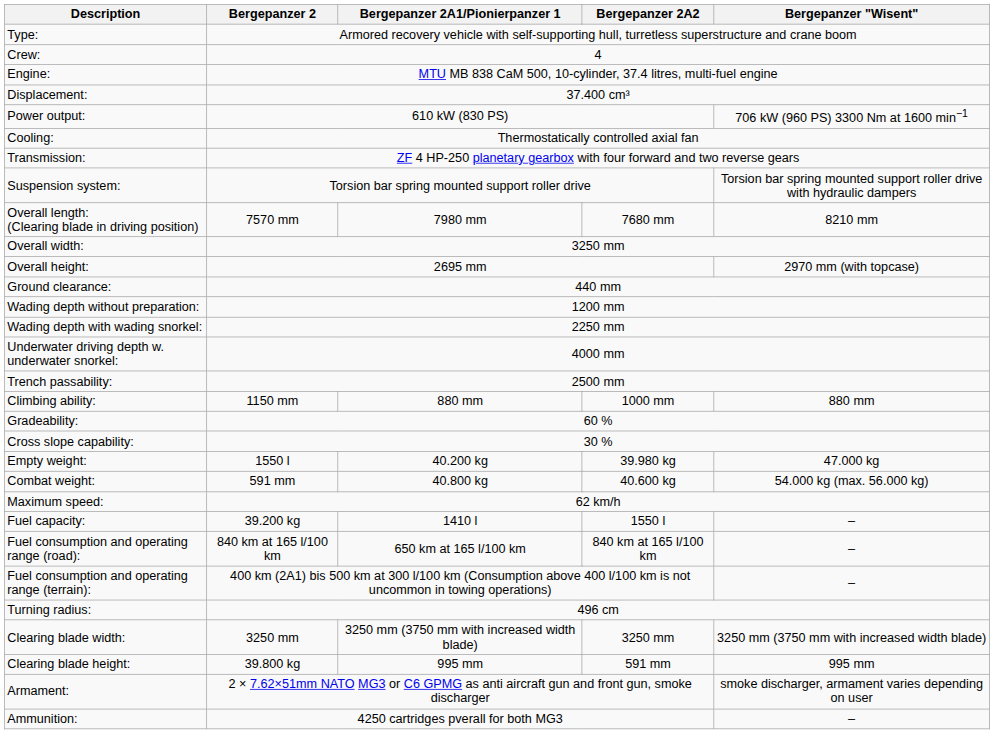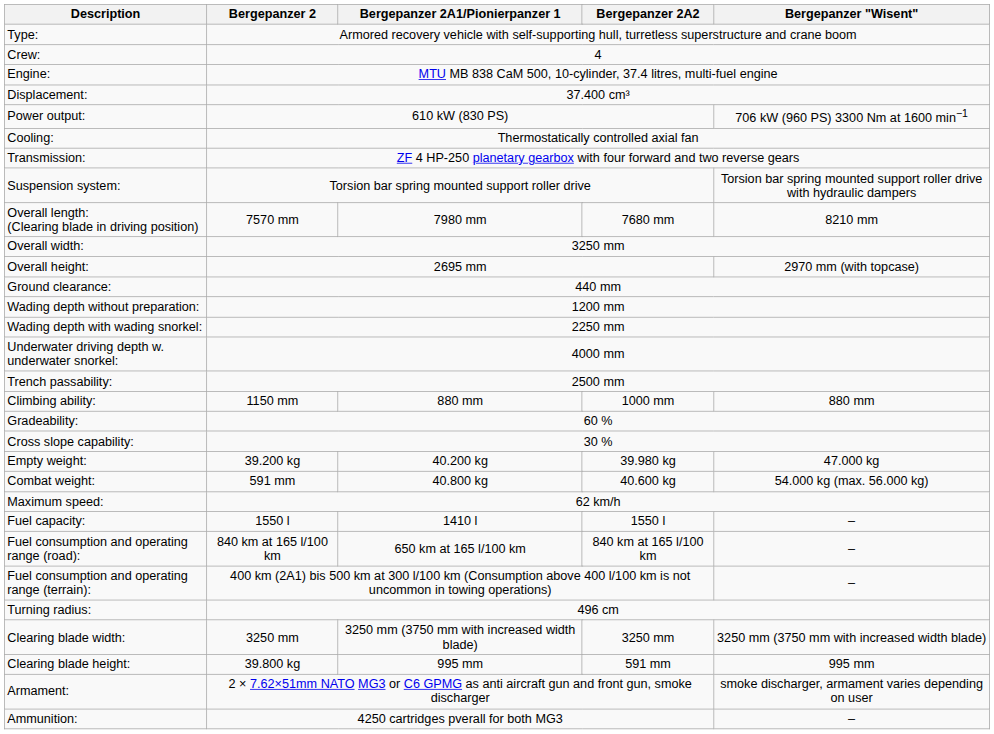Empty weight: | Bergepanzer 2: 1550 l -> 39.200 kg
Fuel capacity: | Bergepanzer 2: 39.200 kg -> 1550 l
